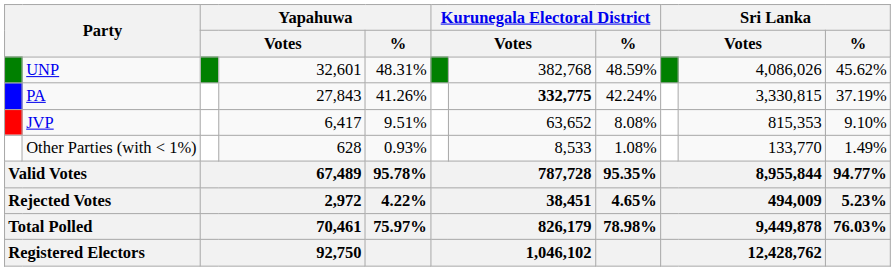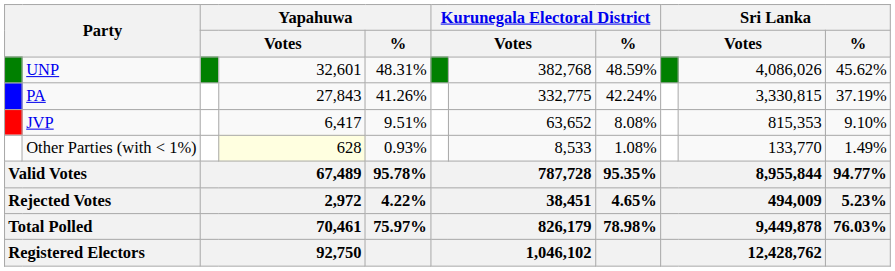PA | column 7: bold -> normal
Other Parties (with < 1%) | column 4: no background -> lightyellow background
